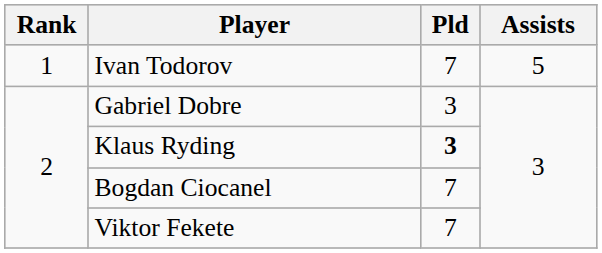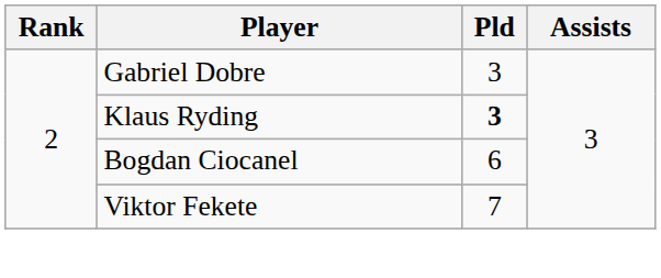- row: 1 | Ivan Todorov | 7 | 5
Bogdan Ciocanel | Pld: 7 -> 6
